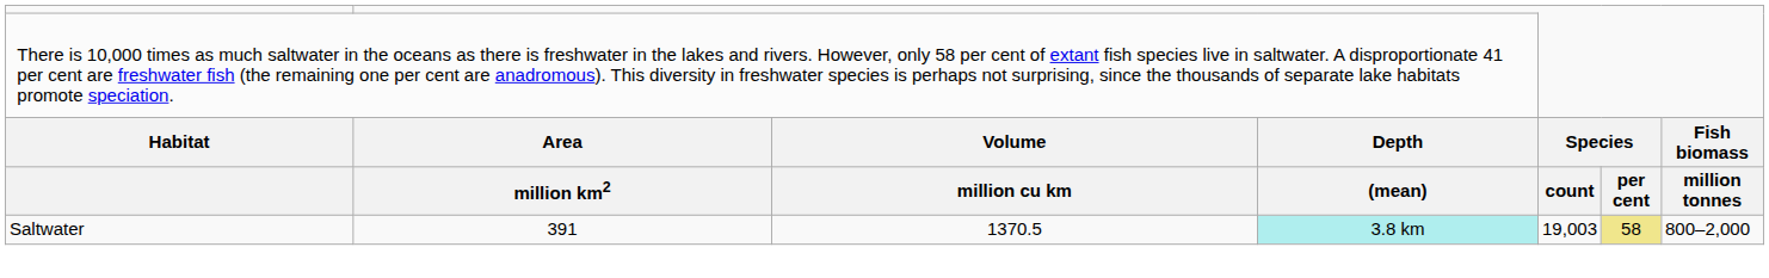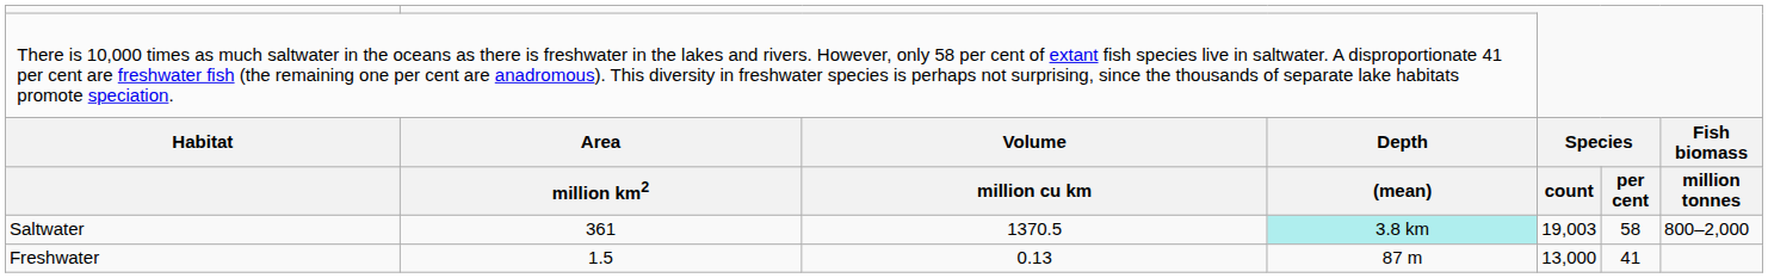Saltwater | column 2: 391 -> 361
Saltwater | column 6: khaki background -> no background
+ row: Freshwater | 1.5 | 0.13 | 87 m | 13,000 | 41
